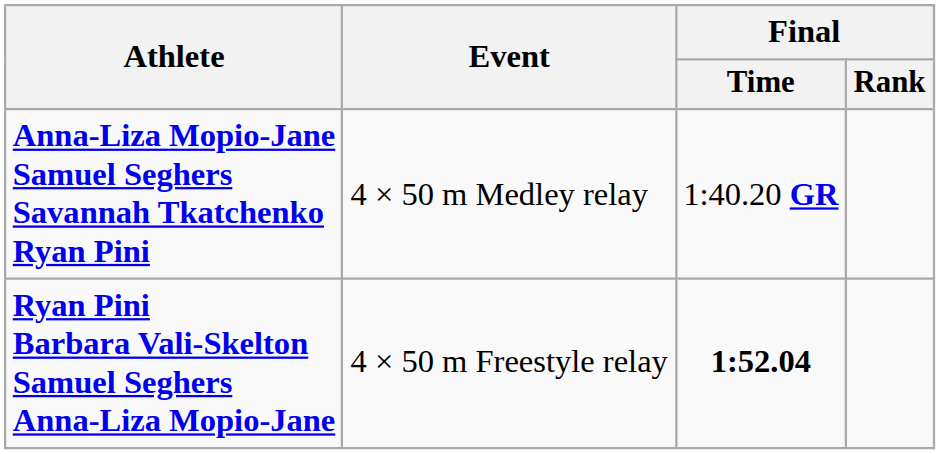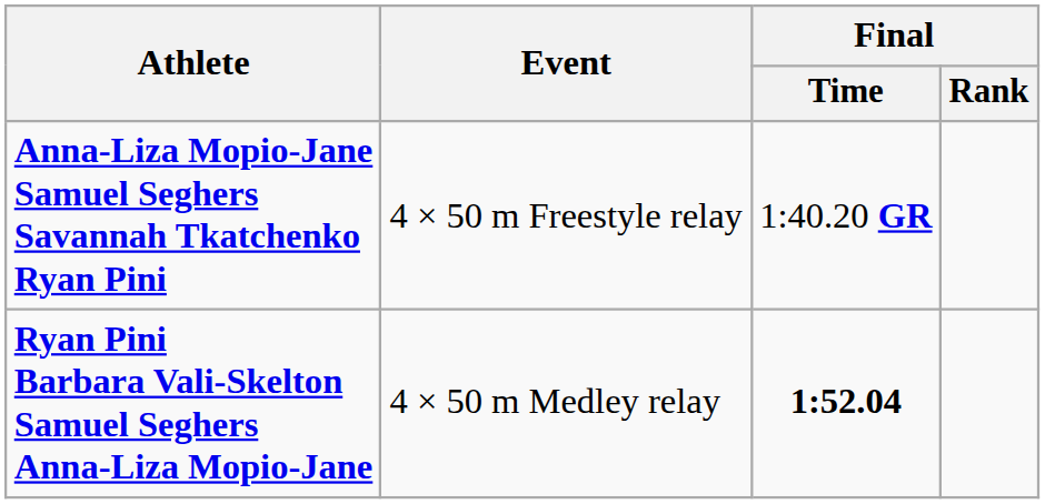row 3 | Event: 4 × 50 m Medley relay -> 4 × 50 m Freestyle relay
row 4 | Event: 4 × 50 m Freestyle relay -> 4 × 50 m Medley relay
